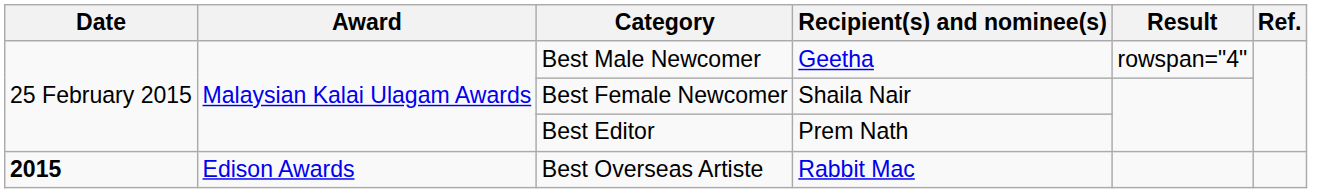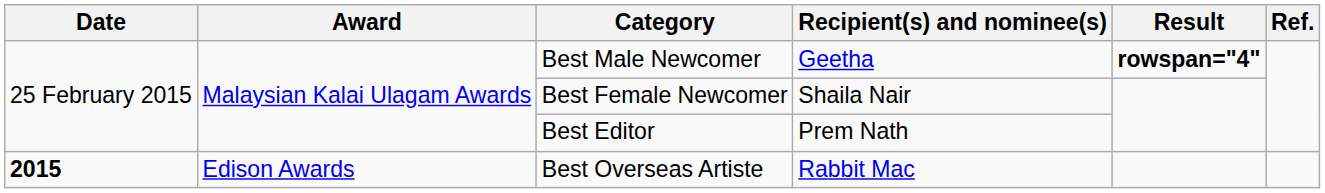Best Male Newcomer | Result: normal -> bold
